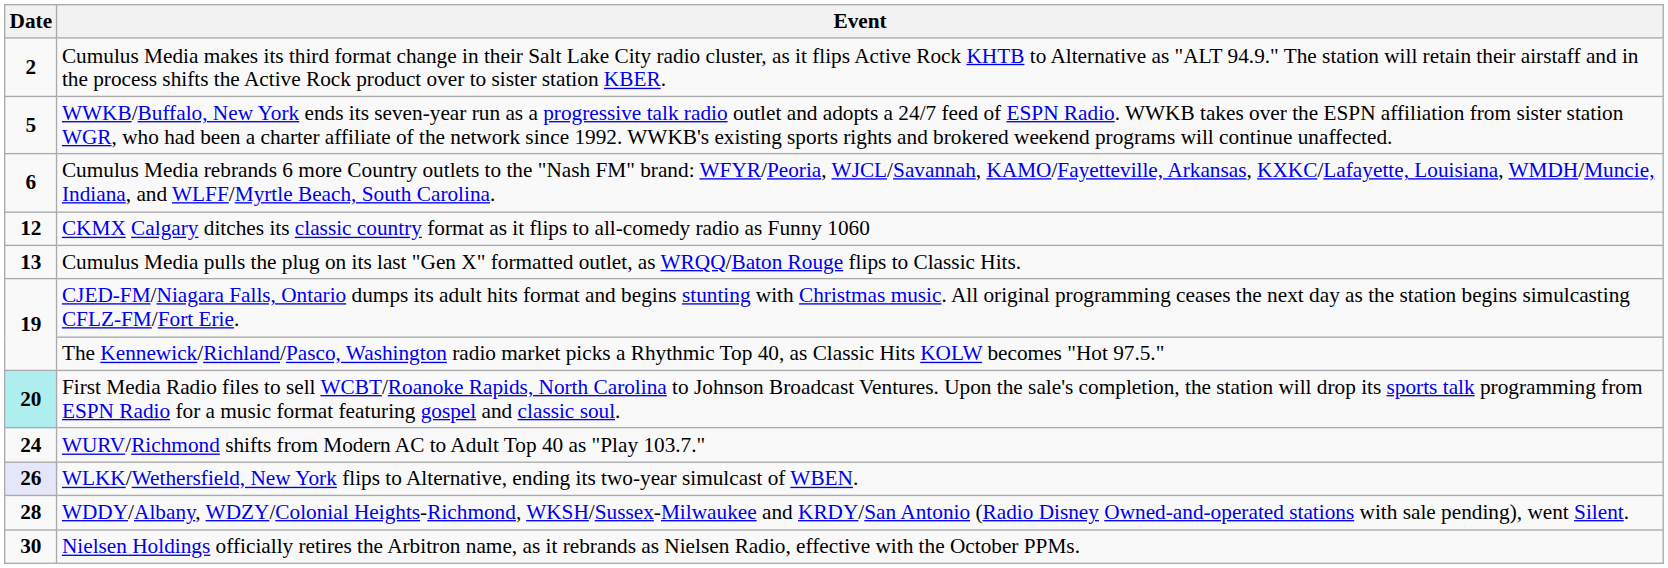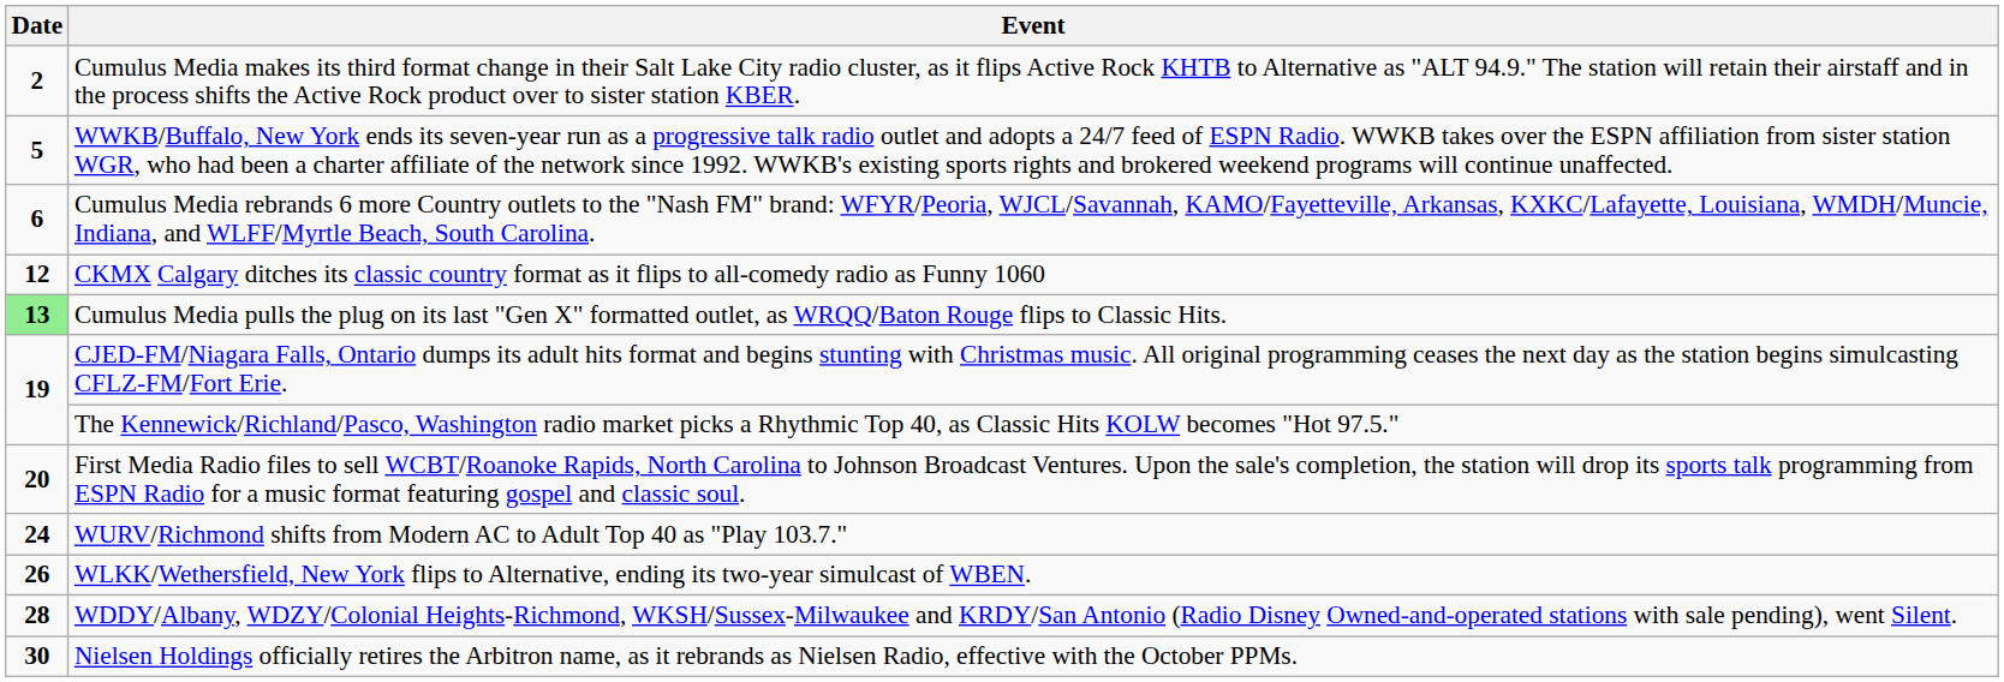row 6 | Date: no background -> lightgreen background
row 9 | Date: paleturquoise background -> no background
row 11 | Date: lavender background -> no background
